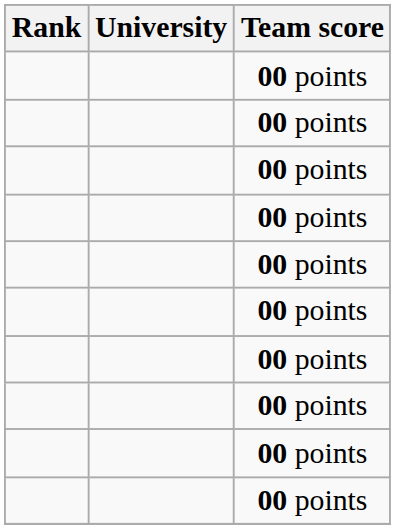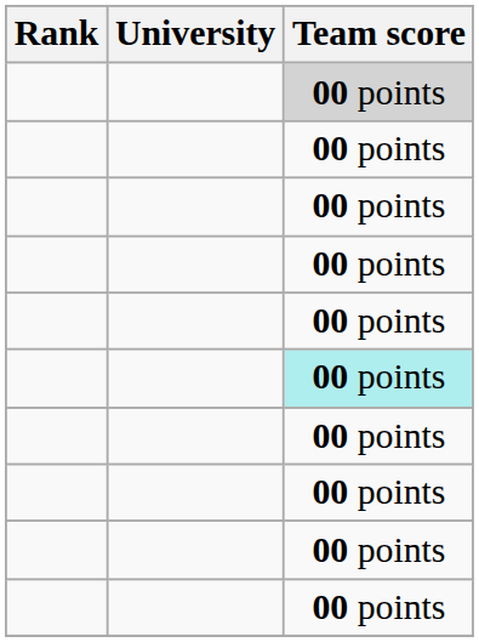row 2 | Team score: no background -> lightgrey background
row 7 | Team score: no background -> paleturquoise background
